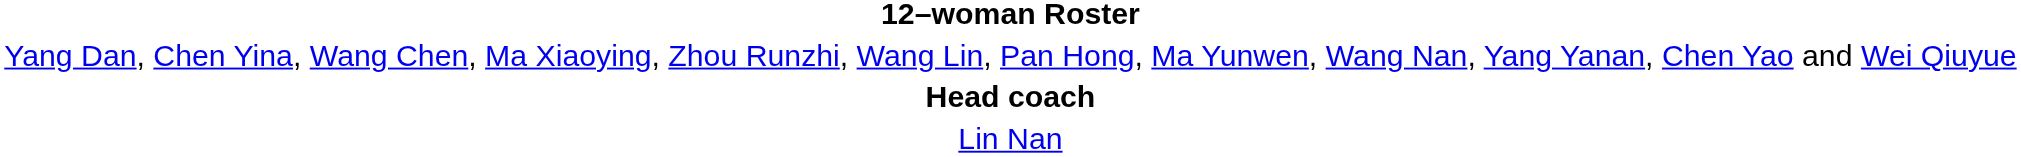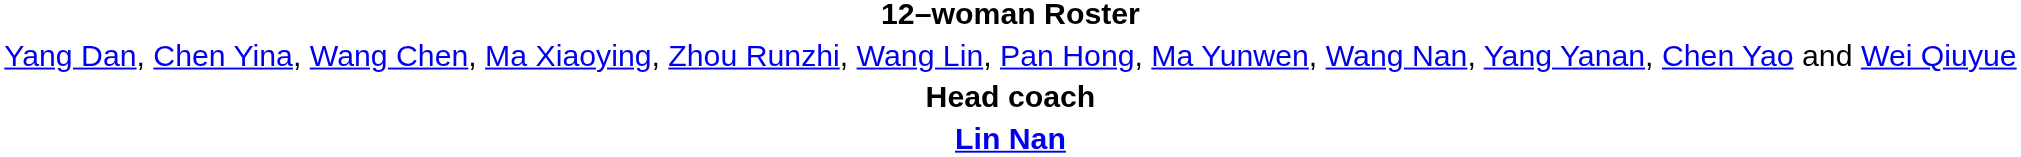row 4 | column 1: normal -> bold
